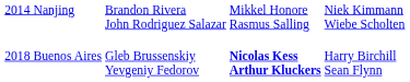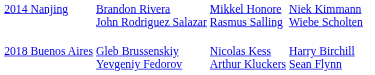2018 Buenos Aires | column 3: bold -> normal
